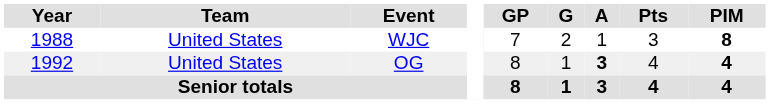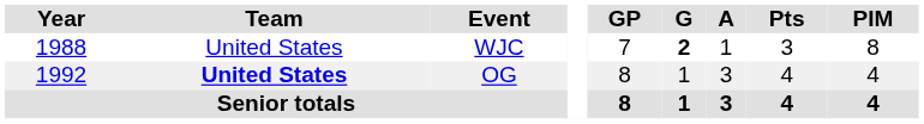WJC | G: normal -> bold
WJC | PIM: bold -> normal
OG | Team: normal -> bold
OG | A: bold -> normal
OG | PIM: bold -> normal
